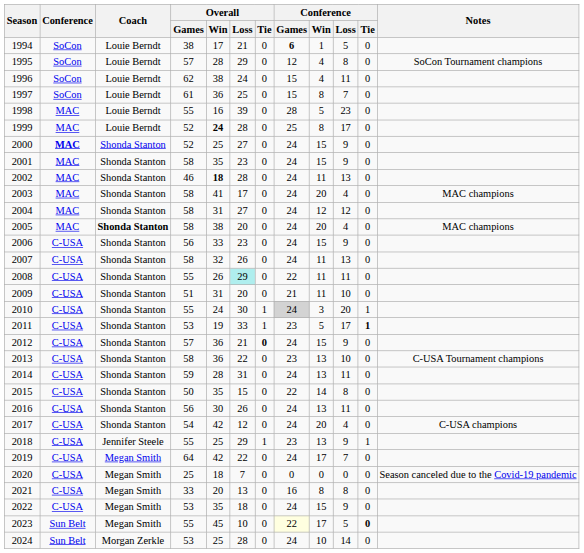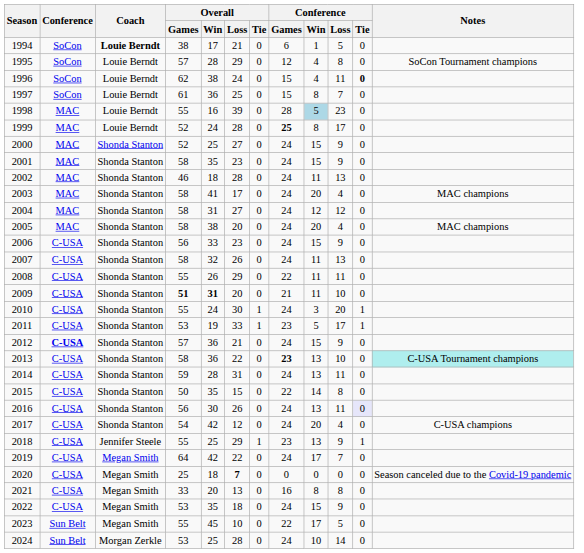1994 | Coach: normal -> bold
1994 | Conference / Games: bold -> normal
1996 | Conference / Tie: normal -> bold
1998 | Conference / Win: no background -> lightblue background
1999 | Overall / Win: bold -> normal
1999 | Conference / Games: normal -> bold
2000 | Conference: bold -> normal
2002 | Overall / Win: bold -> normal
2005 | Coach: bold -> normal
2008 | Overall / Loss: paleturquoise background -> no background
2009 | Overall / Games: normal -> bold
2009 | Overall / Win: normal -> bold
2010 | Conference / Games: lightgrey background -> no background
2011 | Conference / Tie: bold -> normal
2012 | Conference: normal -> bold
2012 | Overall / Tie: bold -> normal
2013 | Conference / Games: normal -> bold
2013 | Notes: no background -> paleturquoise background
2016 | Conference / Tie: no background -> lavender background
2020 | Overall / Loss: normal -> bold
2023 | Conference / Games: lightyellow background -> no background
2023 | Conference / Tie: bold -> normal
